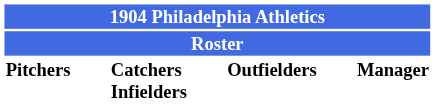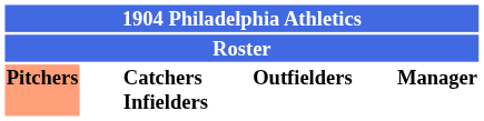Pitchers | column 1: no background -> lightsalmon background
